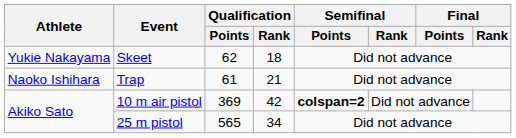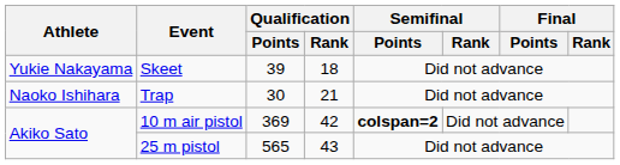Skeet | Qualification / Points: 62 -> 39
Trap | Qualification / Points: 61 -> 30
25 m pistol | Qualification / Rank: 34 -> 43
